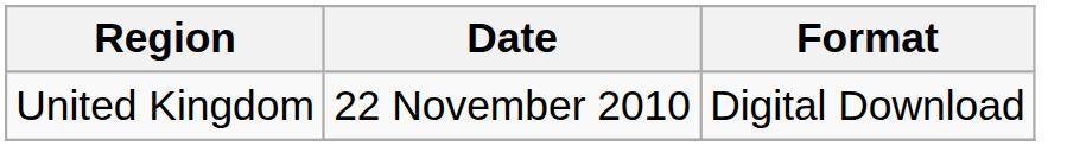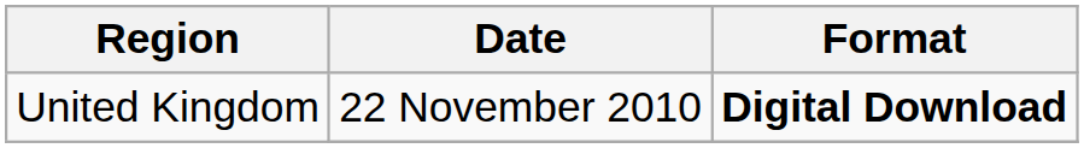United Kingdom / 22 November 2010 | Format: normal -> bold
